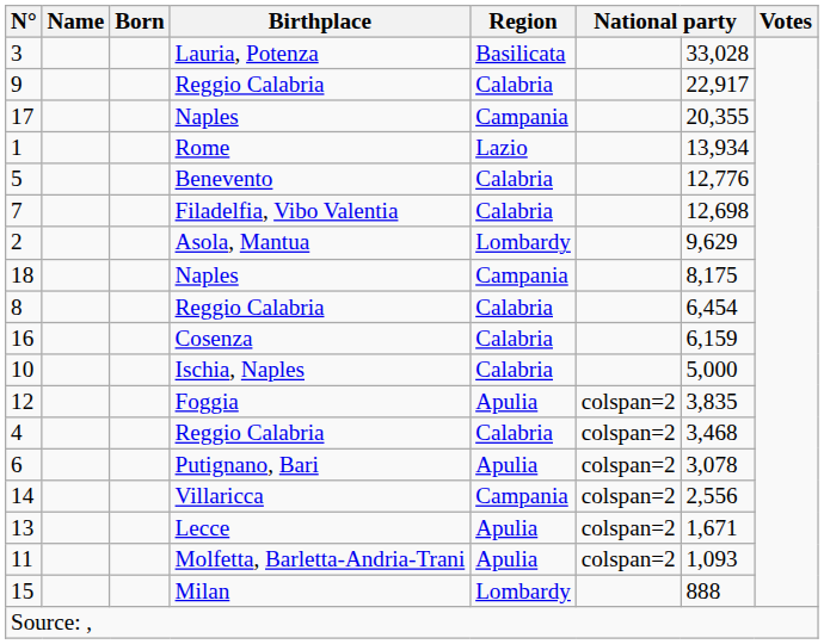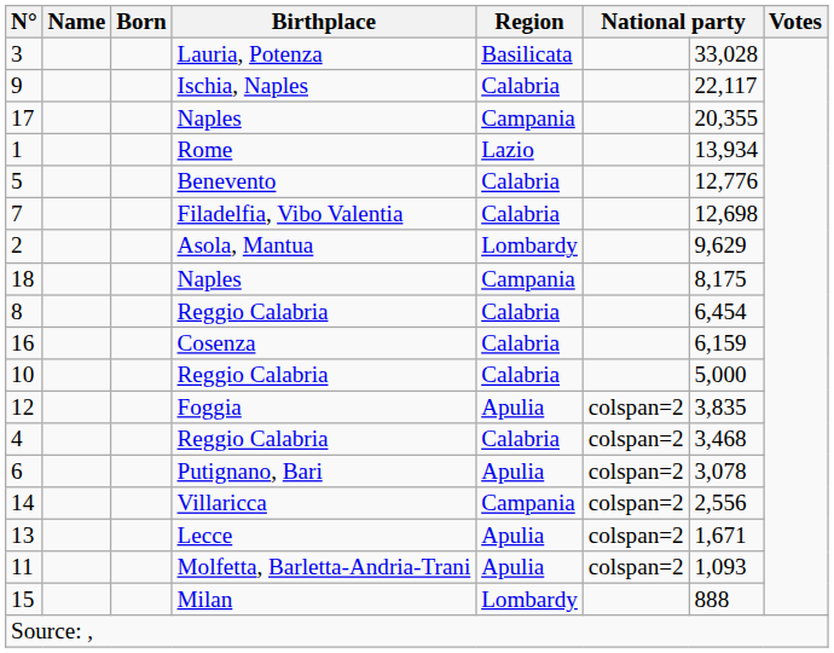9 | Birthplace: Reggio Calabria -> Ischia, Naples
9 | column 7: 22,917 -> 22,117
10 | Birthplace: Ischia, Naples -> Reggio Calabria
